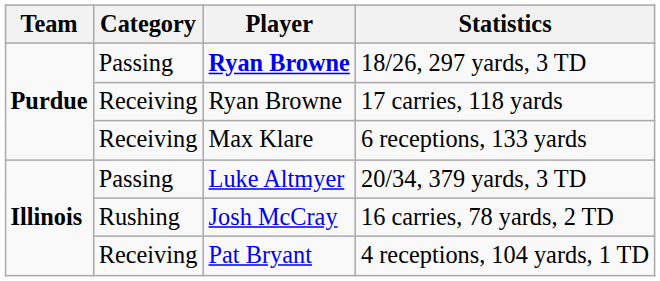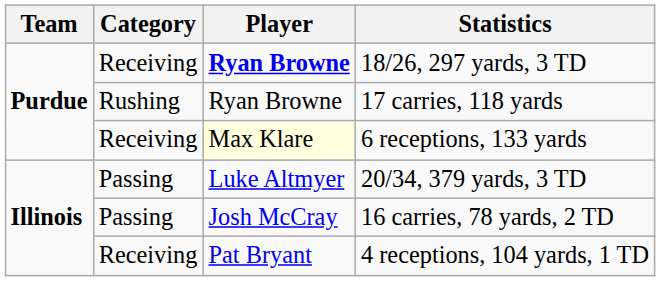18/26, 297 yards, 3 TD | Category: Passing -> Receiving
17 carries, 118 yards | Category: Receiving -> Rushing
6 receptions, 133 yards | Player: no background -> lightyellow background
16 carries, 78 yards, 2 TD | Category: Rushing -> Passing
